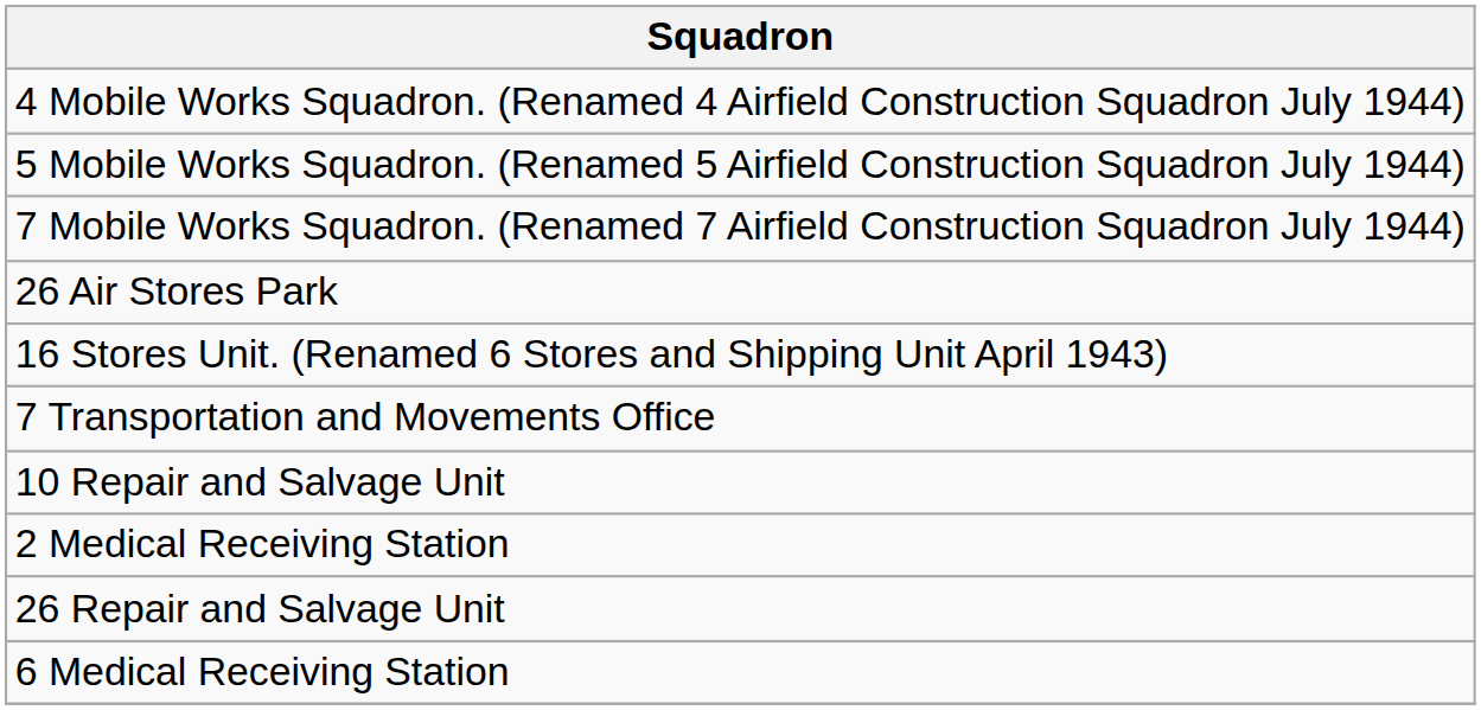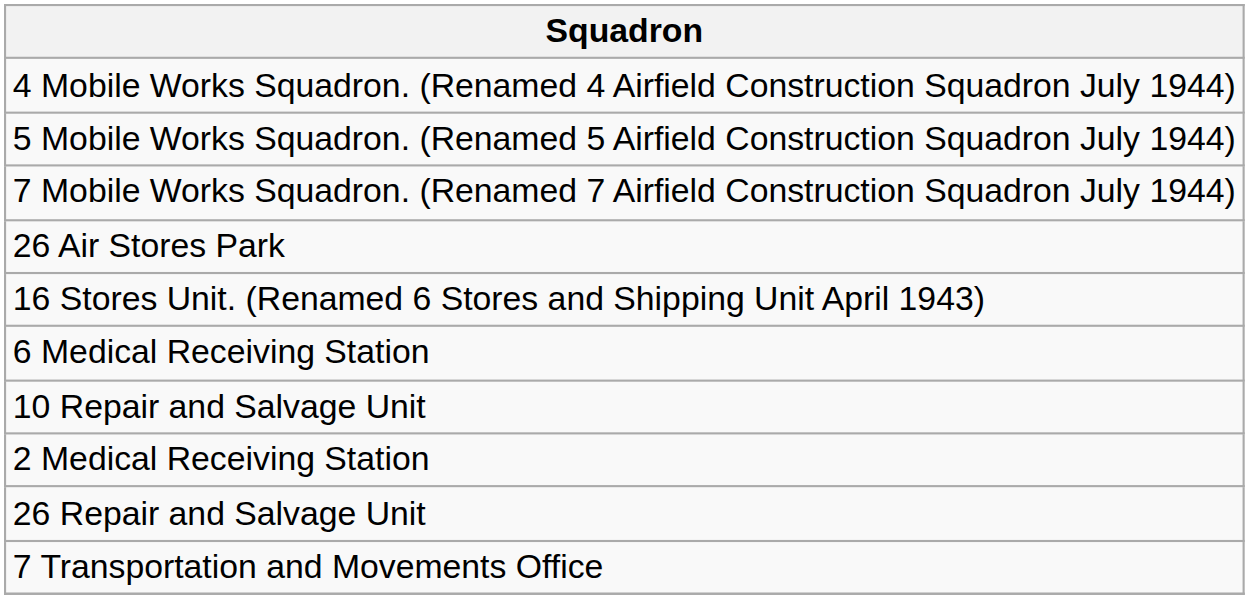row 7 | column 1: 7 Transportation and Movements Office -> 6 Medical Receiving Station
row 11 | column 1: 6 Medical Receiving Station -> 7 Transportation and Movements Office
